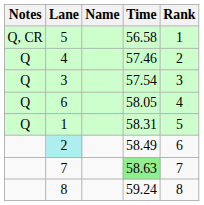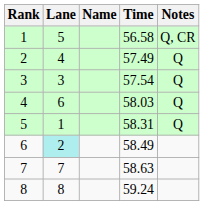columns swapped: Rank <-> Notes
row 3 | Time: 57.46 -> 57.49
row 5 | Time: 58.05 -> 58.03
row 8 | Time: lightgreen background -> no background
